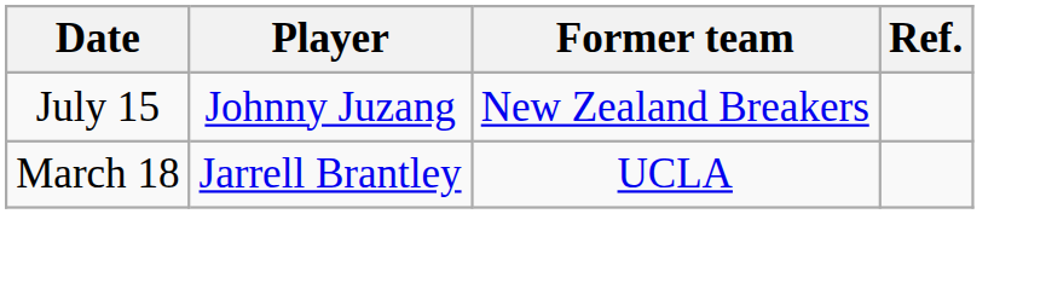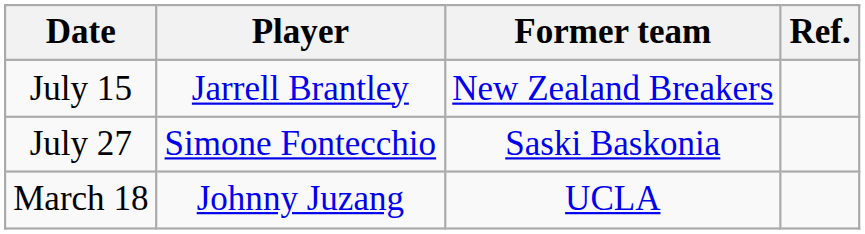July 15 | Player: Johnny Juzang -> Jarrell Brantley
+ row: July 27 | Simone Fontecchio | Saski Baskonia
March 18 | Player: Jarrell Brantley -> Johnny Juzang
